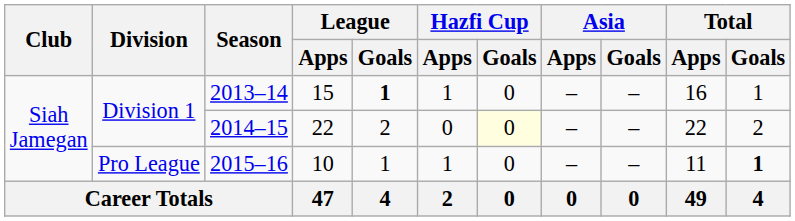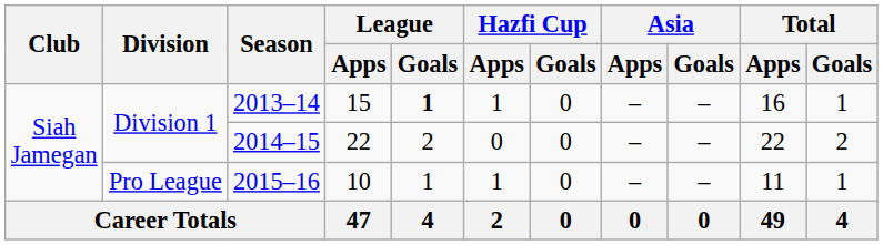2014–15 | Hazfi Cup / Goals: lightyellow background -> no background
2015–16 | Total / Goals: bold -> normal
